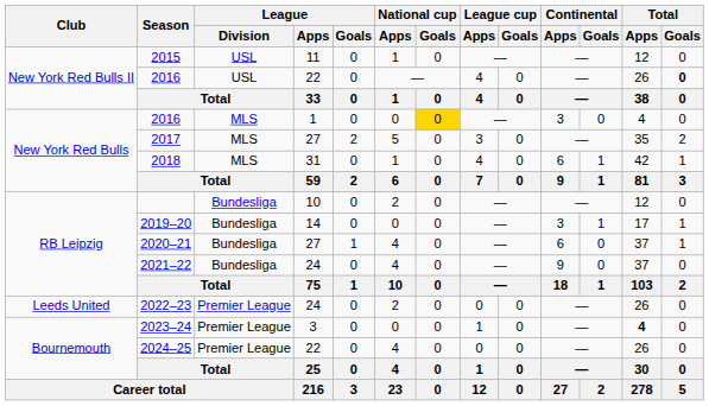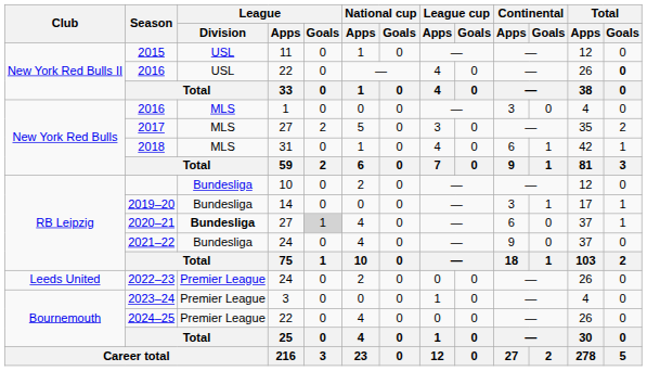2016 / 1 | National cup / Goals: gold background -> no background
2020–21 | League / Division: normal -> bold
2020–21 | League / Goals: no background -> lightgrey background
2023–24 | Total / Apps: bold -> normal
